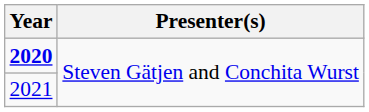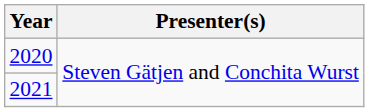2020 | Year: bold -> normal
